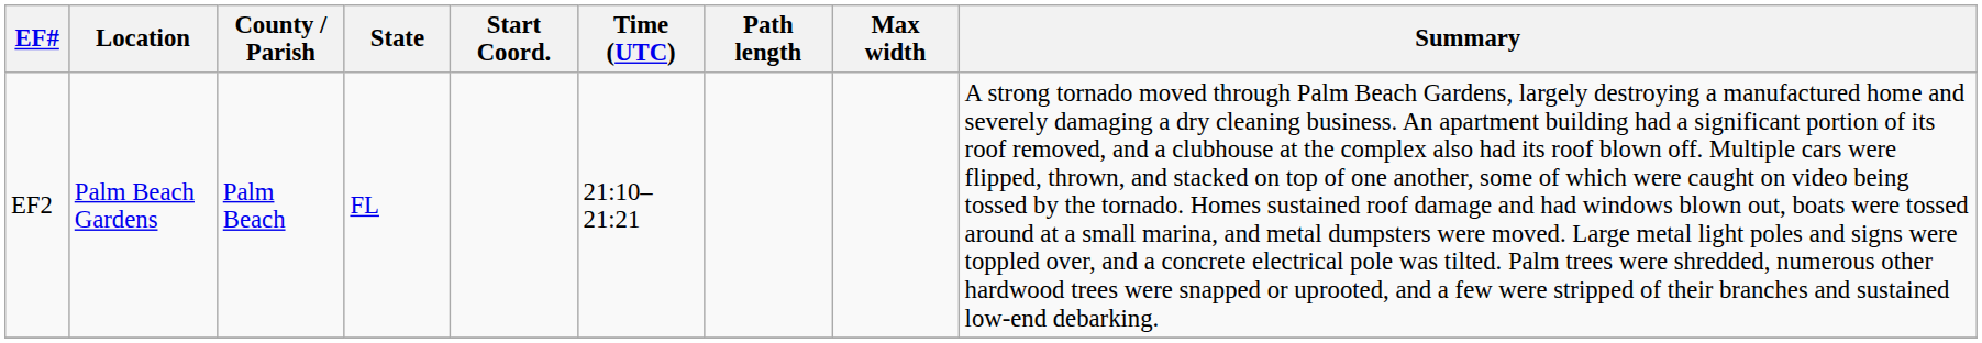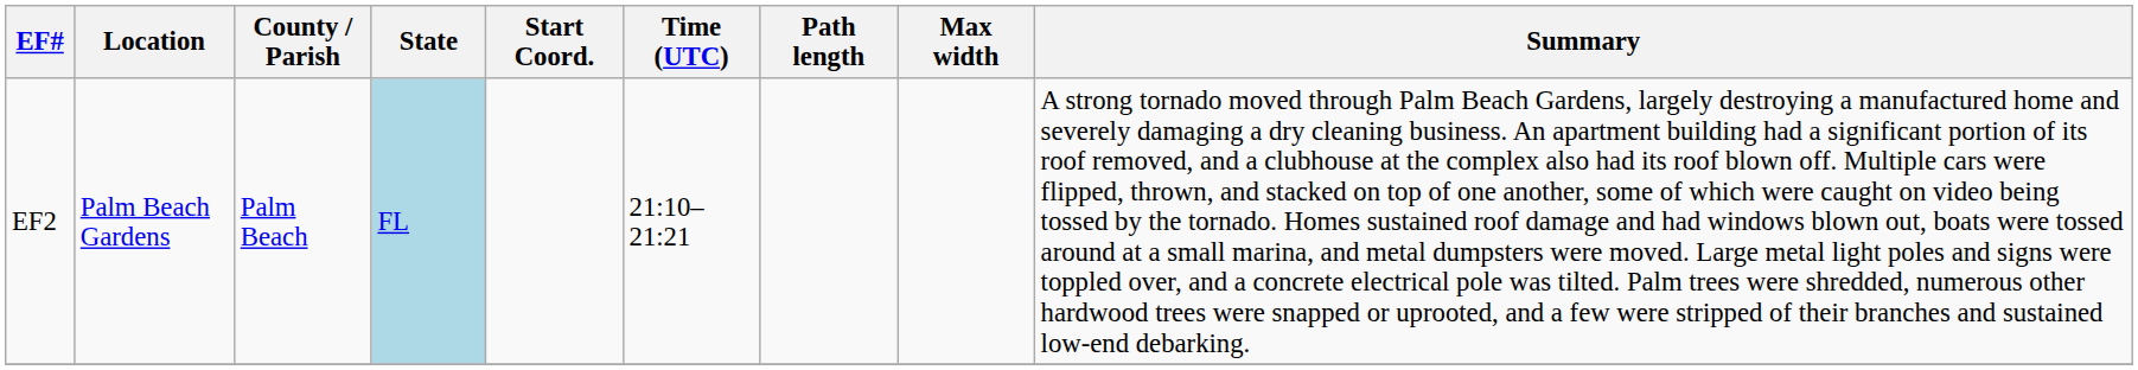EF2 | State: no background -> lightblue background
